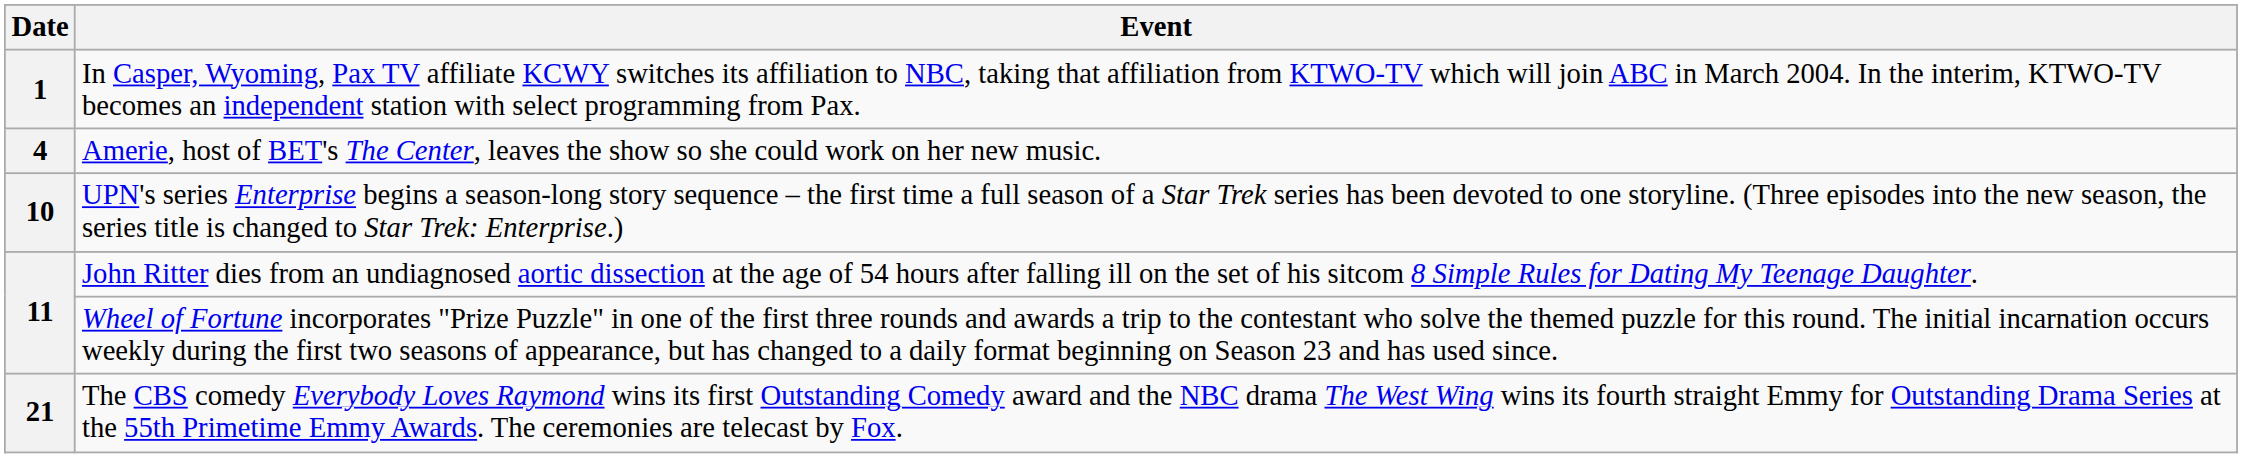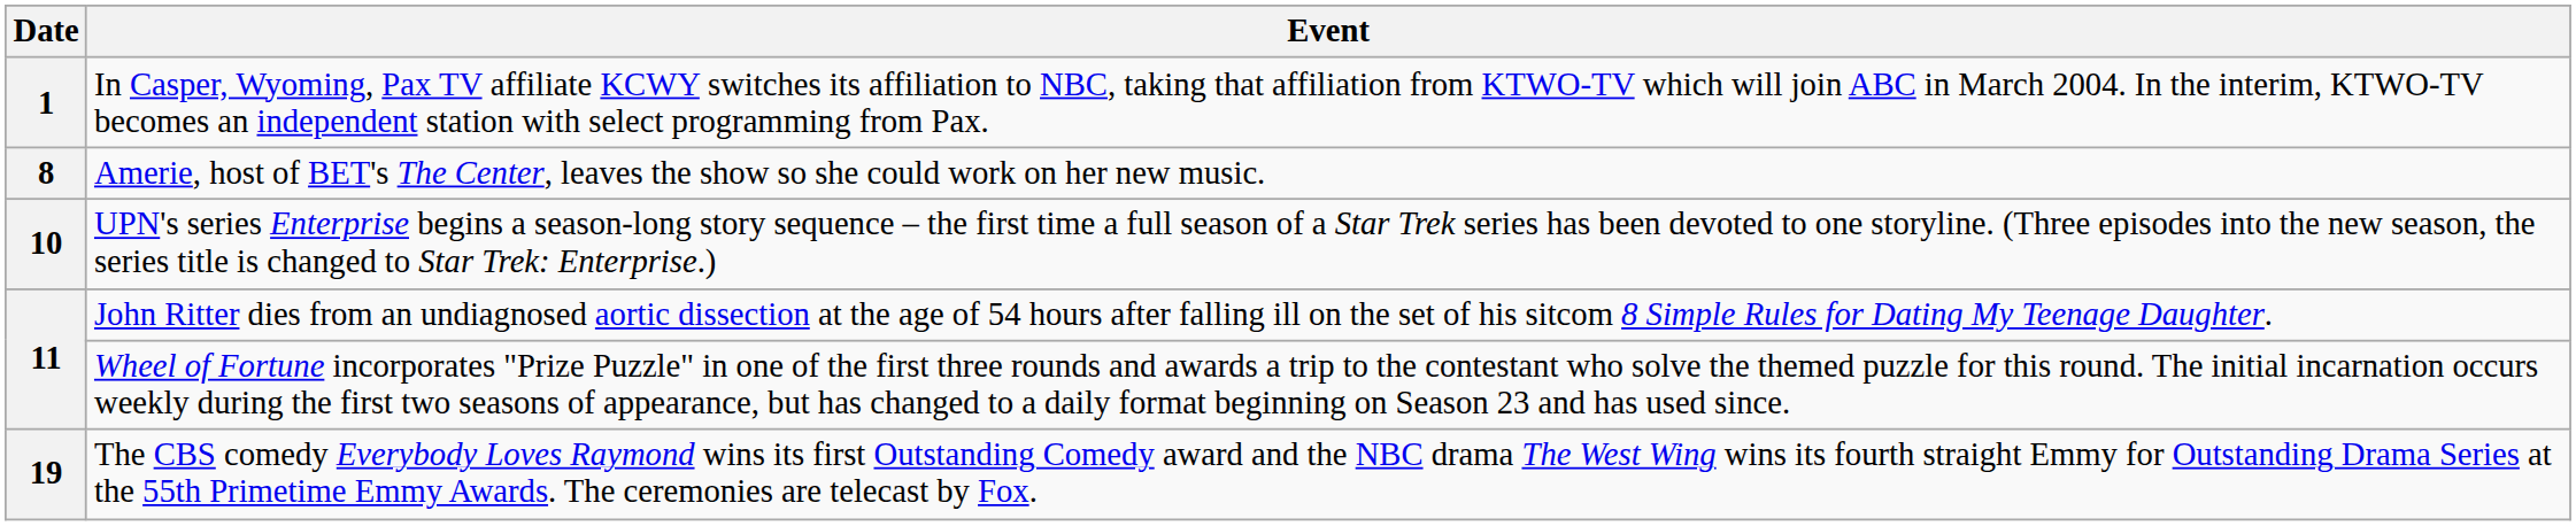row 3 | Date: 4 -> 8
row 7 | Date: 21 -> 19
